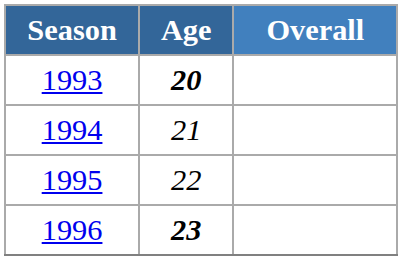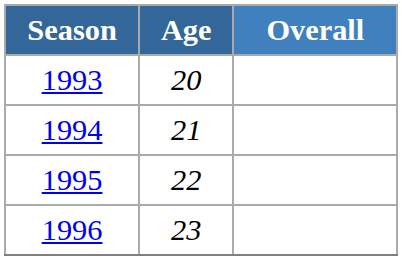1993 | Age: bold -> normal
1996 | Age: bold -> normal
